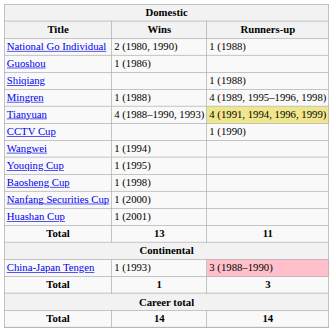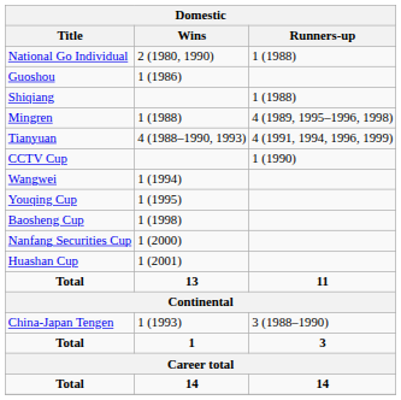4 (1988–1990, 1993) | Runners-up: khaki background -> no background
1 (1993) | Runners-up: pink background -> no background
